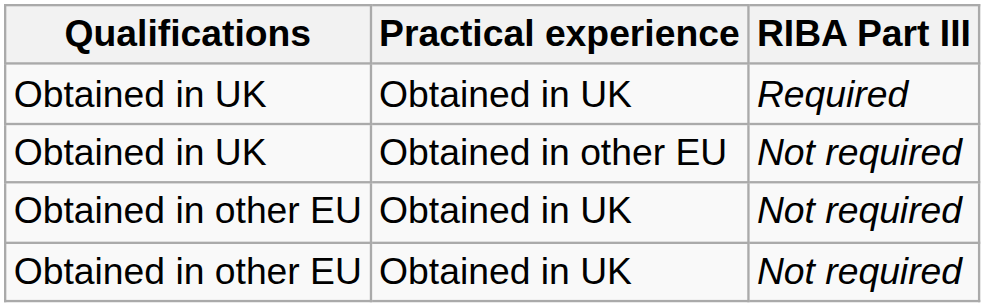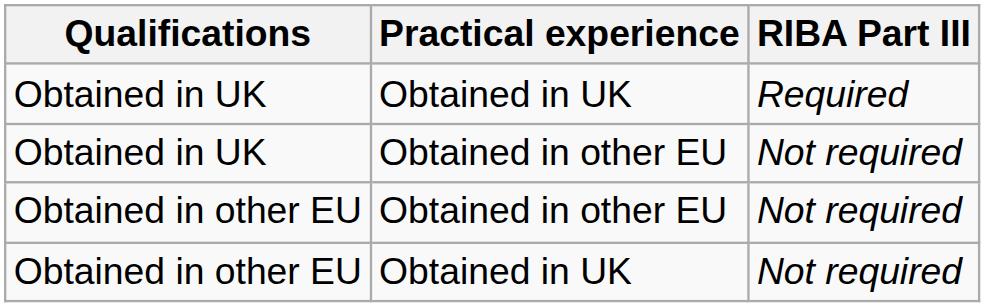row 4 | Practical experience: Obtained in UK -> Obtained in other EU
